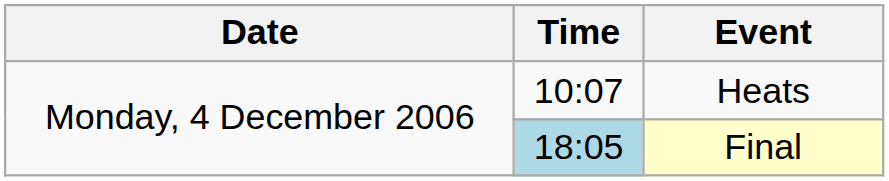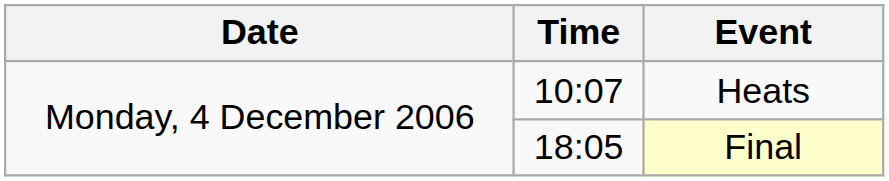Final | Time: lightblue background -> no background
